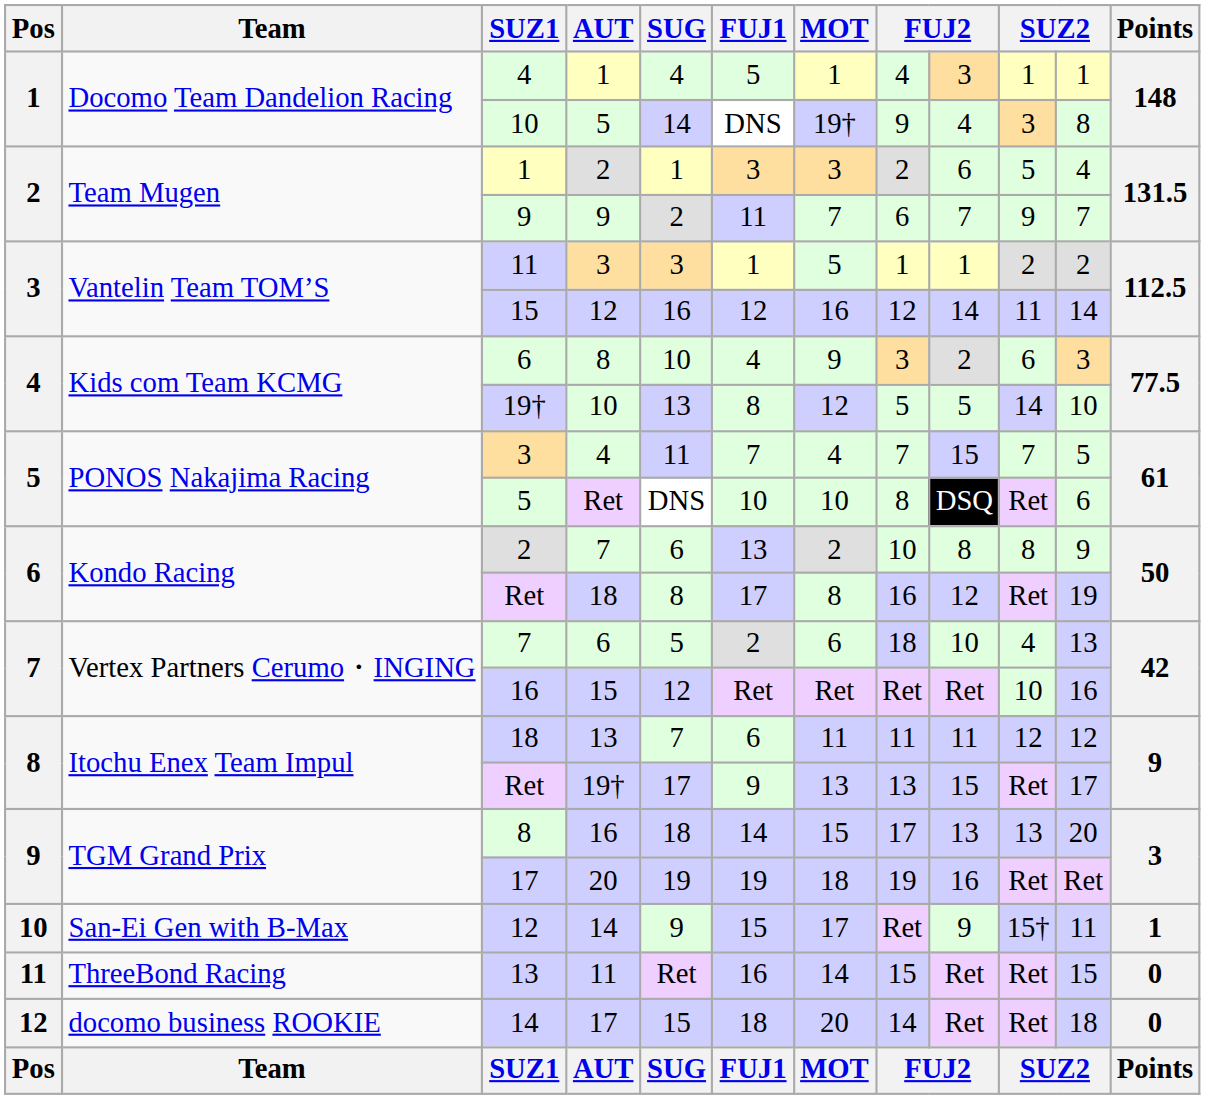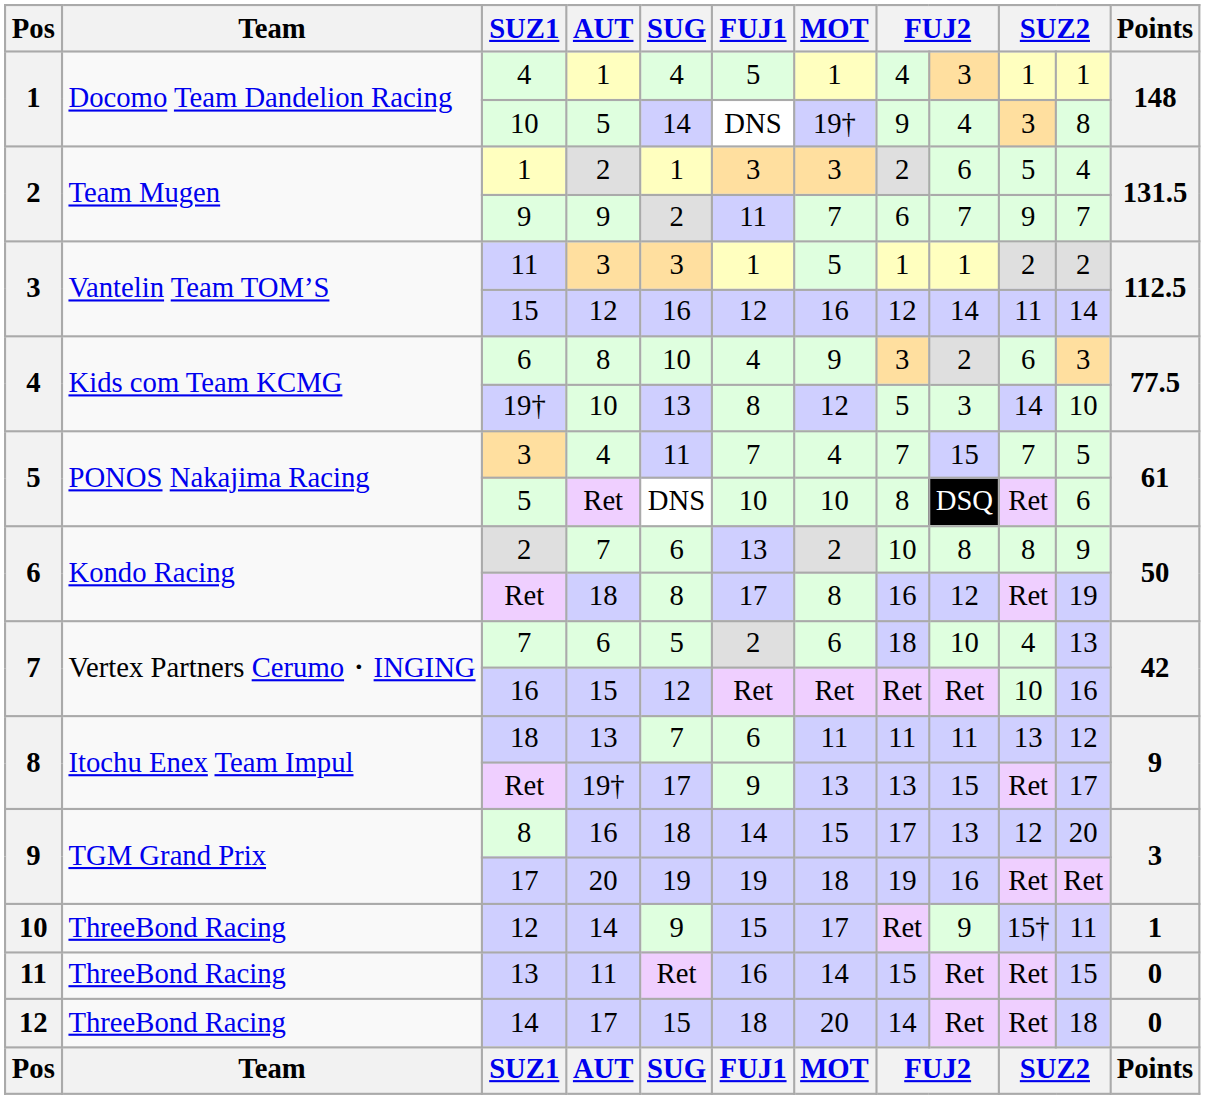row 9 | column 9: 5 -> 3
row 16 | column 10: 12 -> 13
row 18 | column 10: 13 -> 12
row 20 | Team: San-Ei Gen with B-Max -> ThreeBond Racing
row 22 | Team: docomo business ROOKIE -> ThreeBond Racing
